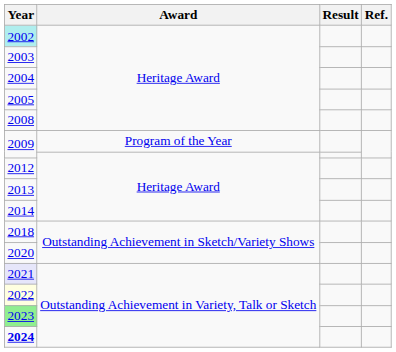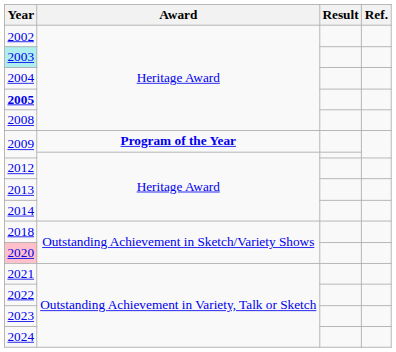2002 | Year: paleturquoise background -> no background
2003 | Year: no background -> paleturquoise background
2005 | Year: normal -> bold
2009 / Program of the Year | Award: normal -> bold
2020 | Year: no background -> pink background
2021 | Year: lavender background -> no background
2022 | Year: lightyellow background -> no background
2023 | Year: lightgreen background -> no background
2024 | Year: bold -> normal
